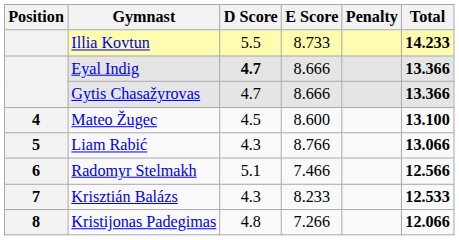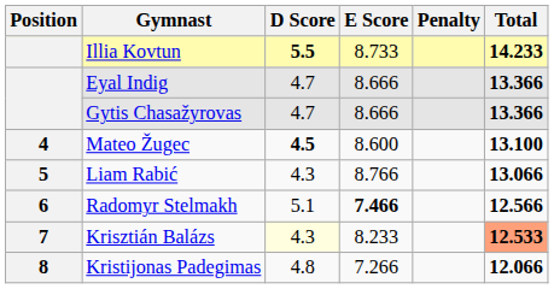Illia Kovtun | D Score: normal -> bold
Eyal Indig | D Score: bold -> normal
Mateo Žugec | D Score: normal -> bold
Radomyr Stelmakh | E Score: normal -> bold
Krisztián Balázs | D Score: no background -> lightyellow background
Krisztián Balázs | Total: no background -> lightsalmon background
